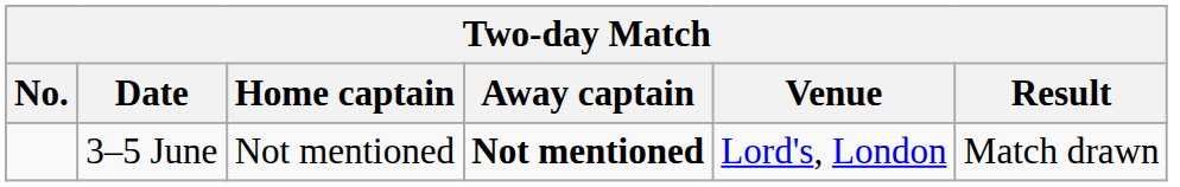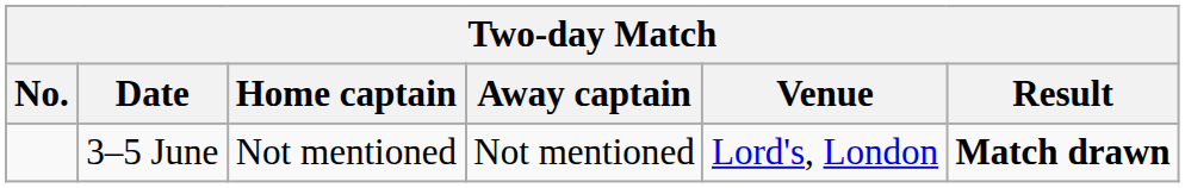3–5 June | Away captain: bold -> normal
3–5 June | Result: normal -> bold
